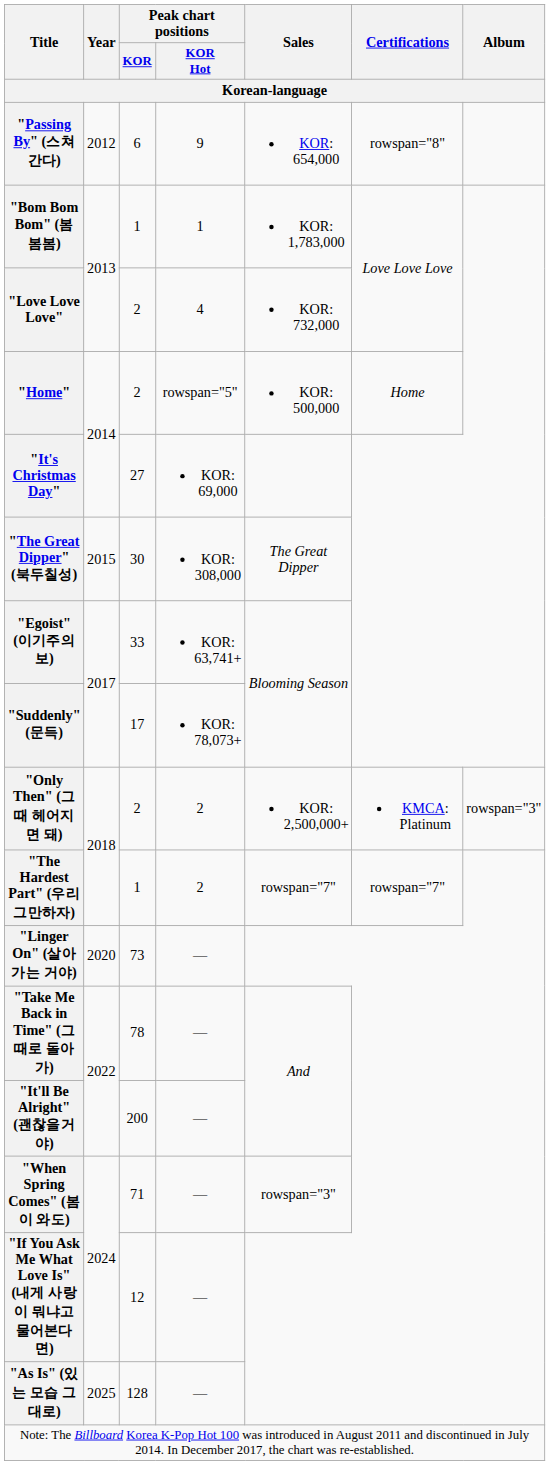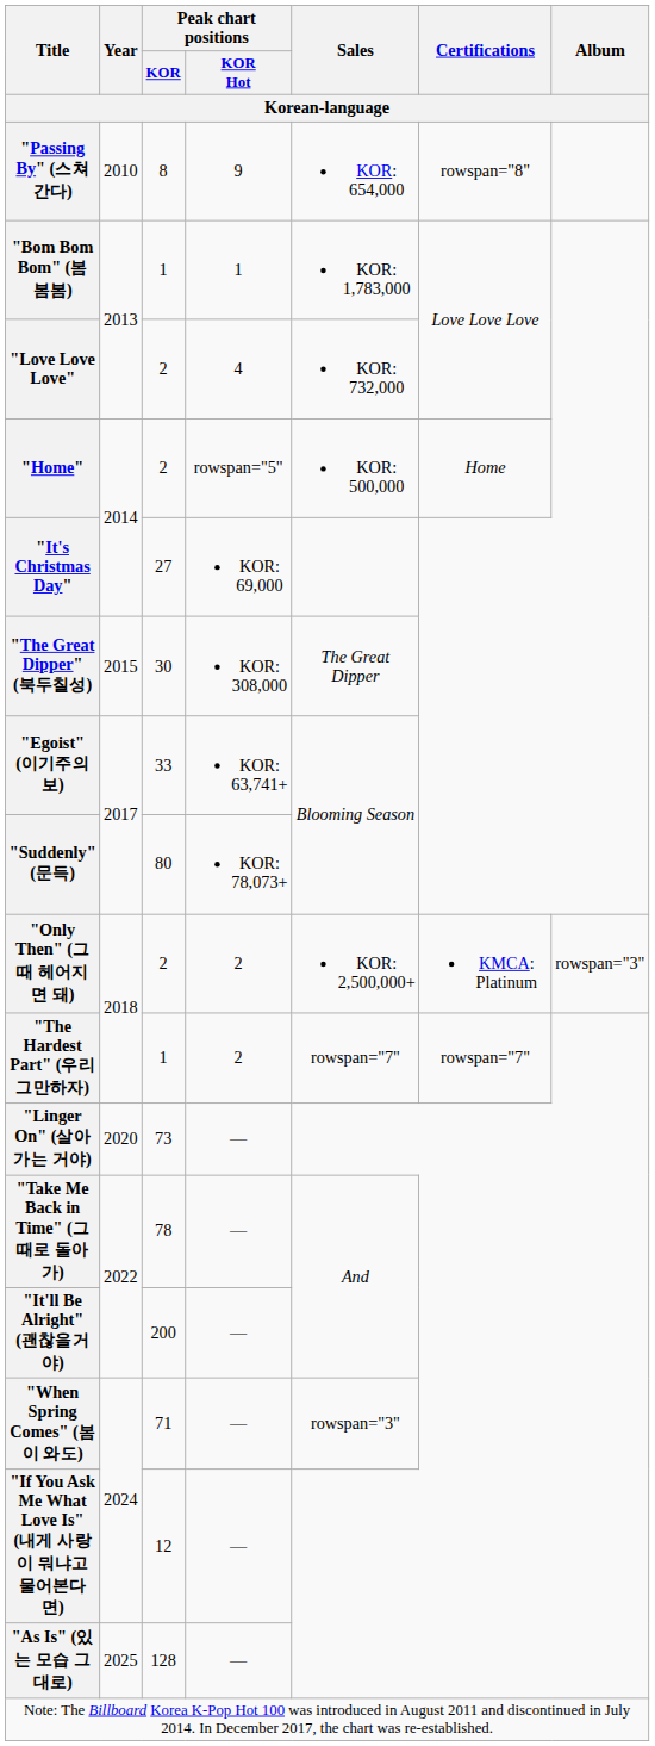"Passing By" (스쳐간다) | Year: 2012 -> 2010
"Passing By" (스쳐간다) | Peak chart positions / KOR: 6 -> 8
"Suddenly" (문득) | Peak chart positions / KOR: 17 -> 80
